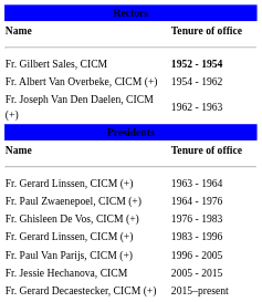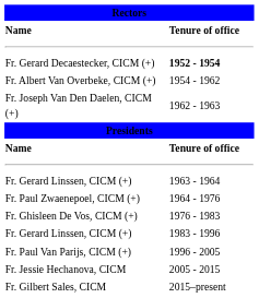row 3 | Name: Fr. Gilbert Sales, CICM -> Fr. Gerard Decaestecker, CICM (+)
row 14 | Name: Fr. Gerard Decaestecker, CICM (+) -> Fr. Gilbert Sales, CICM
